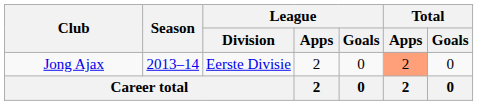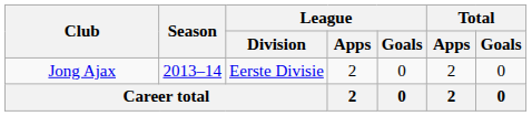Jong Ajax | Total / Apps: lightsalmon background -> no background
